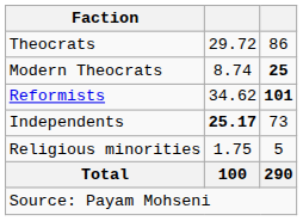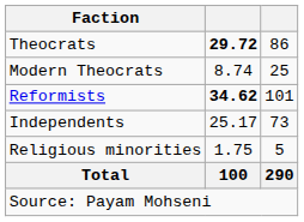Theocrats | column 2: normal -> bold
Modern Theocrats | column 3: bold -> normal
Reformists | column 2: normal -> bold
Reformists | column 3: bold -> normal
Independents | column 2: bold -> normal
